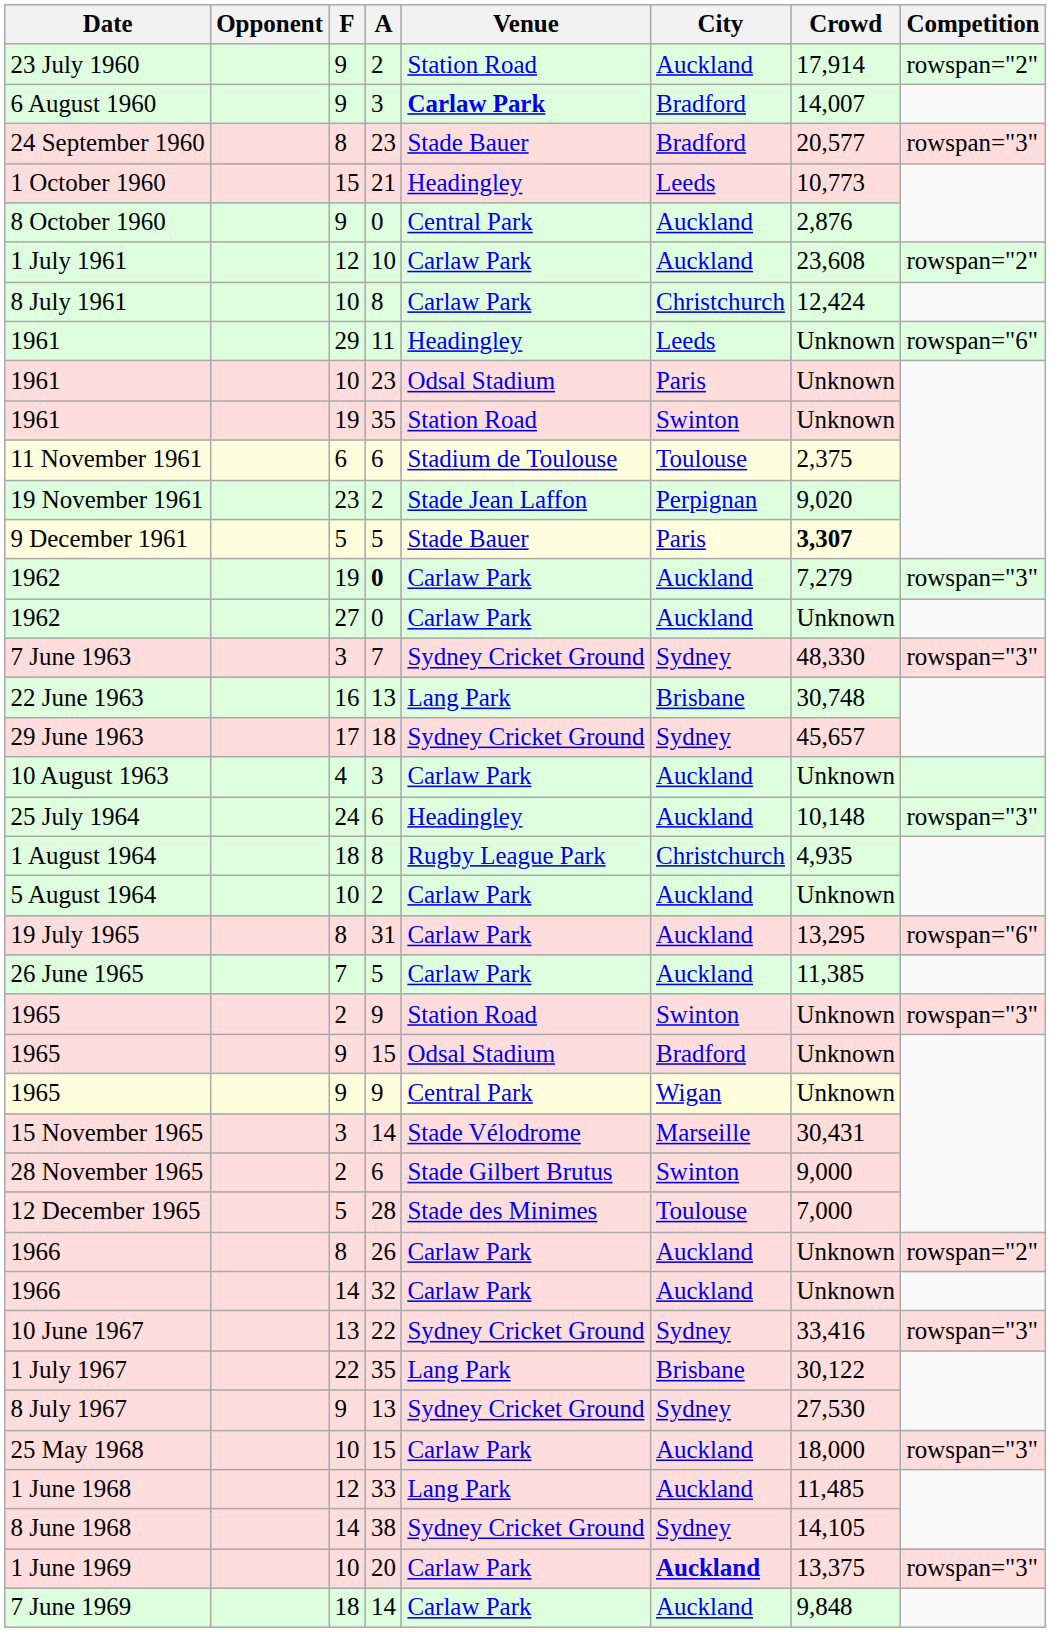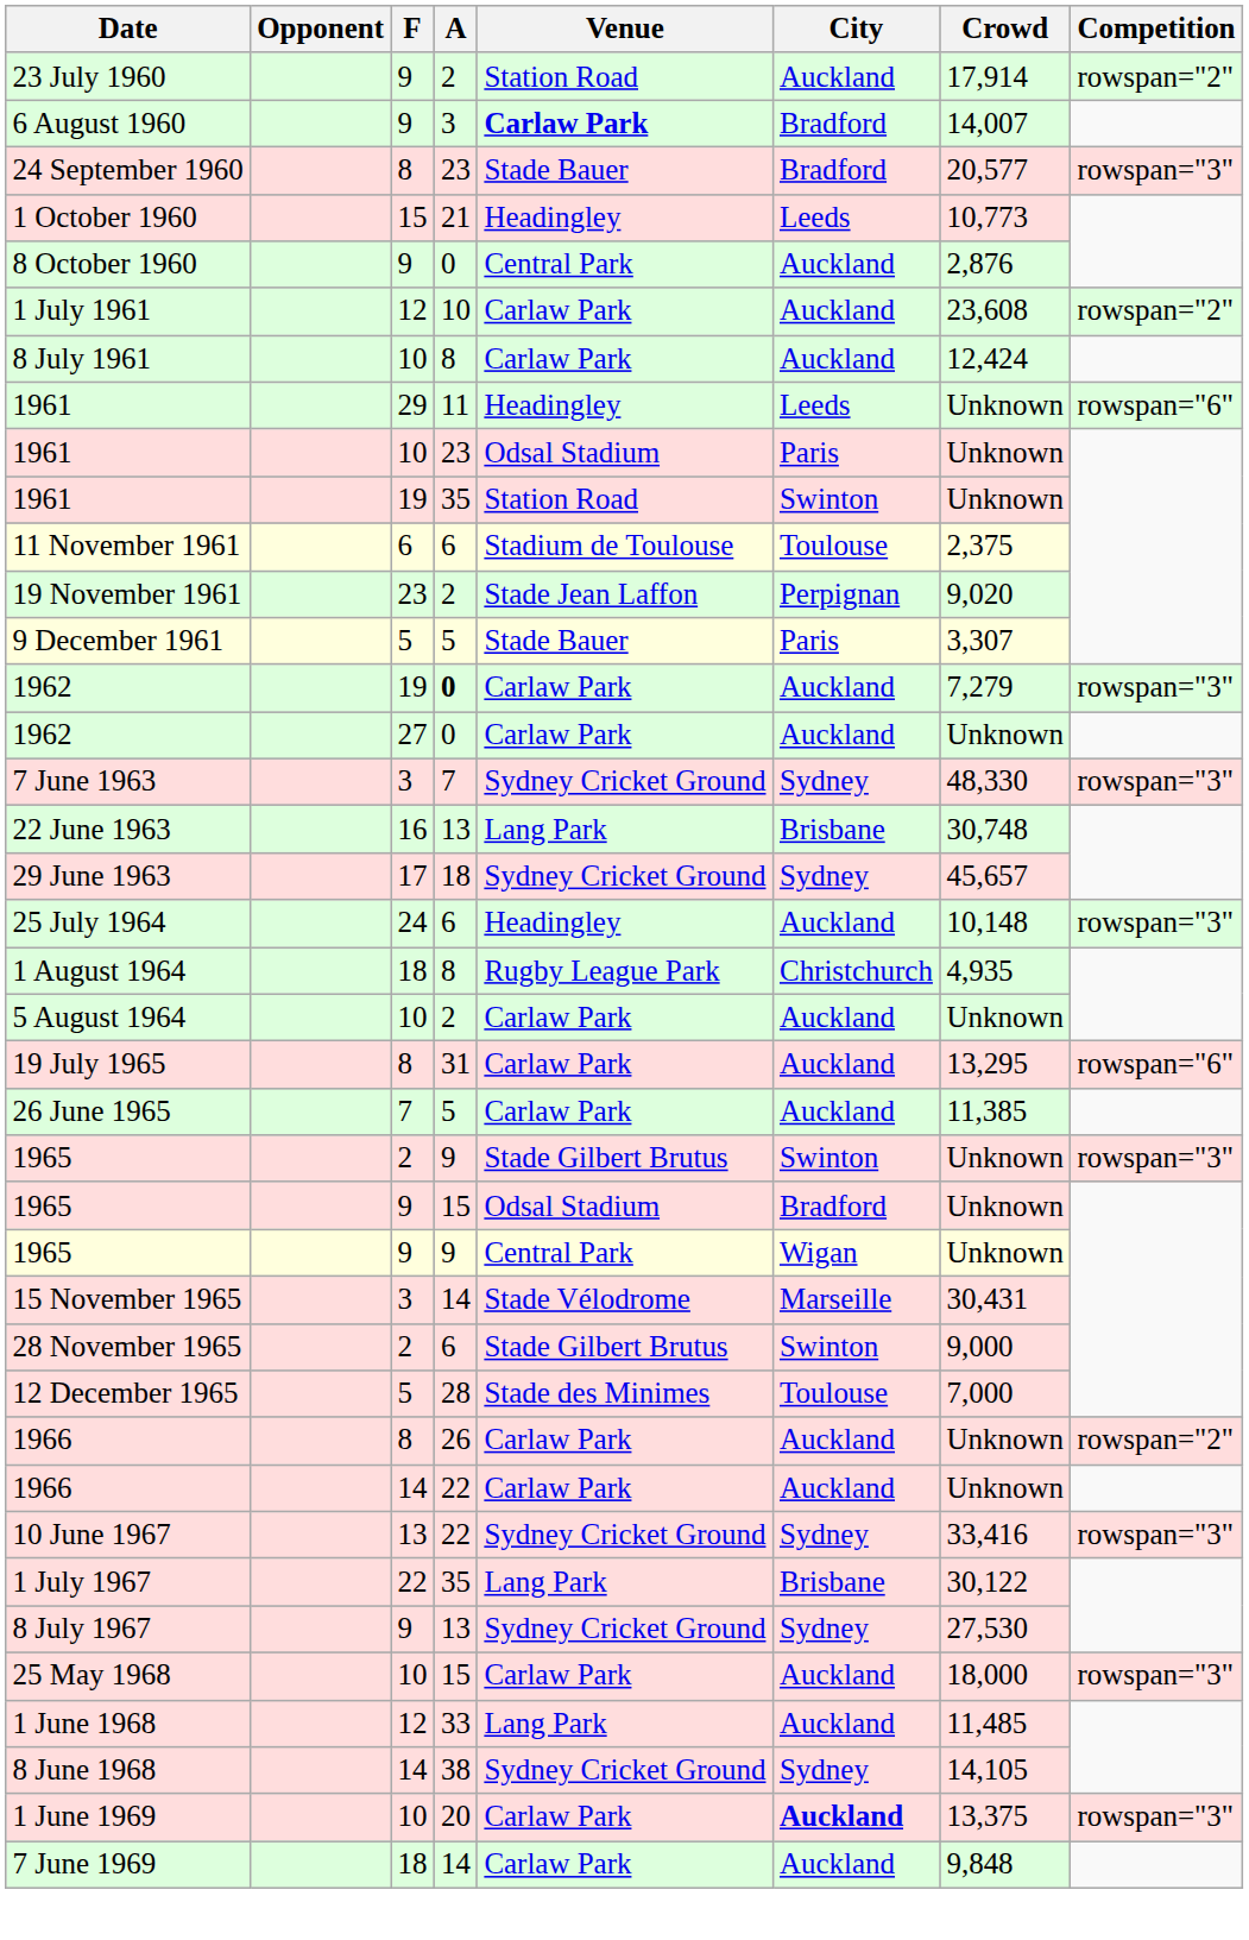8 July 1961 | City: Christchurch -> Auckland
9 December 1961 | Crowd: bold -> normal
- row: 10 August 1963 | 4 | 3 | Carlaw Park | Auckland | Unknown
1965 / 2 | Venue: Station Road -> Stade Gilbert Brutus
1966 / 14 | A: 32 -> 22
